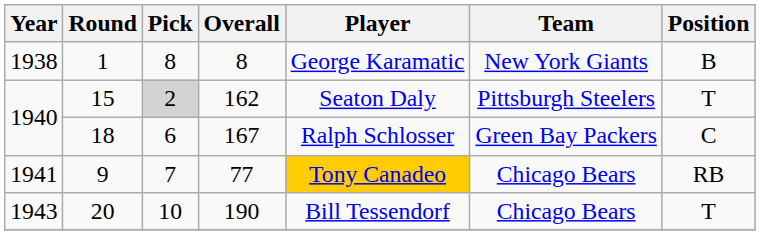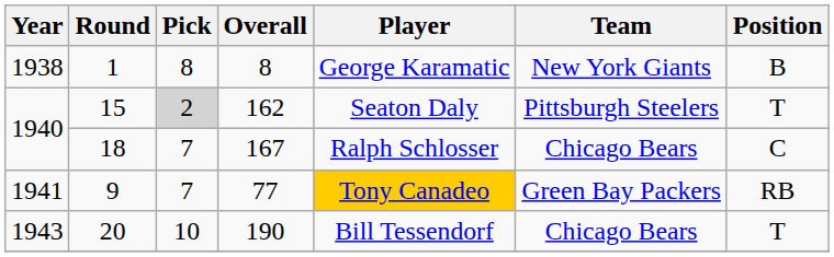167 | Pick: 6 -> 7
167 | Team: Green Bay Packers -> Chicago Bears
77 | Team: Chicago Bears -> Green Bay Packers
